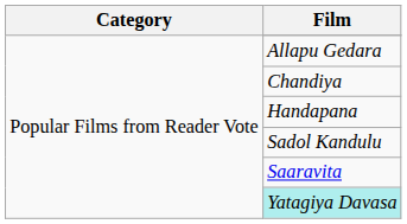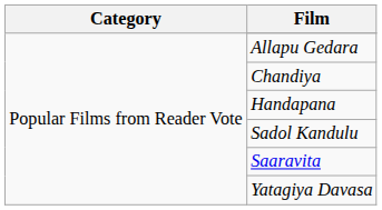Yatagiya Davasa | Film: paleturquoise background -> no background
